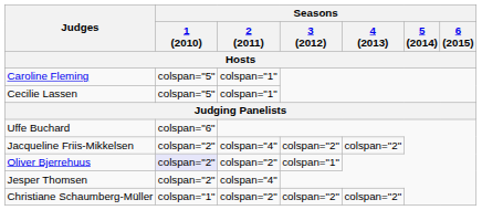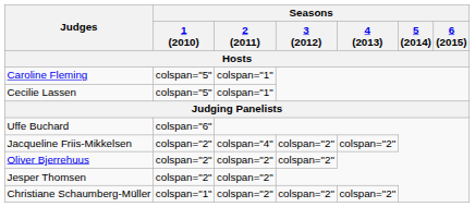Oliver Bjerrehuus | Seasons / 1 (2010): lavender background -> no background
Oliver Bjerrehuus | Seasons / 3 (2012): colspan="1" -> colspan="2"
Jesper Thomsen | Seasons / 2 (2011): colspan="4" -> colspan="2"
